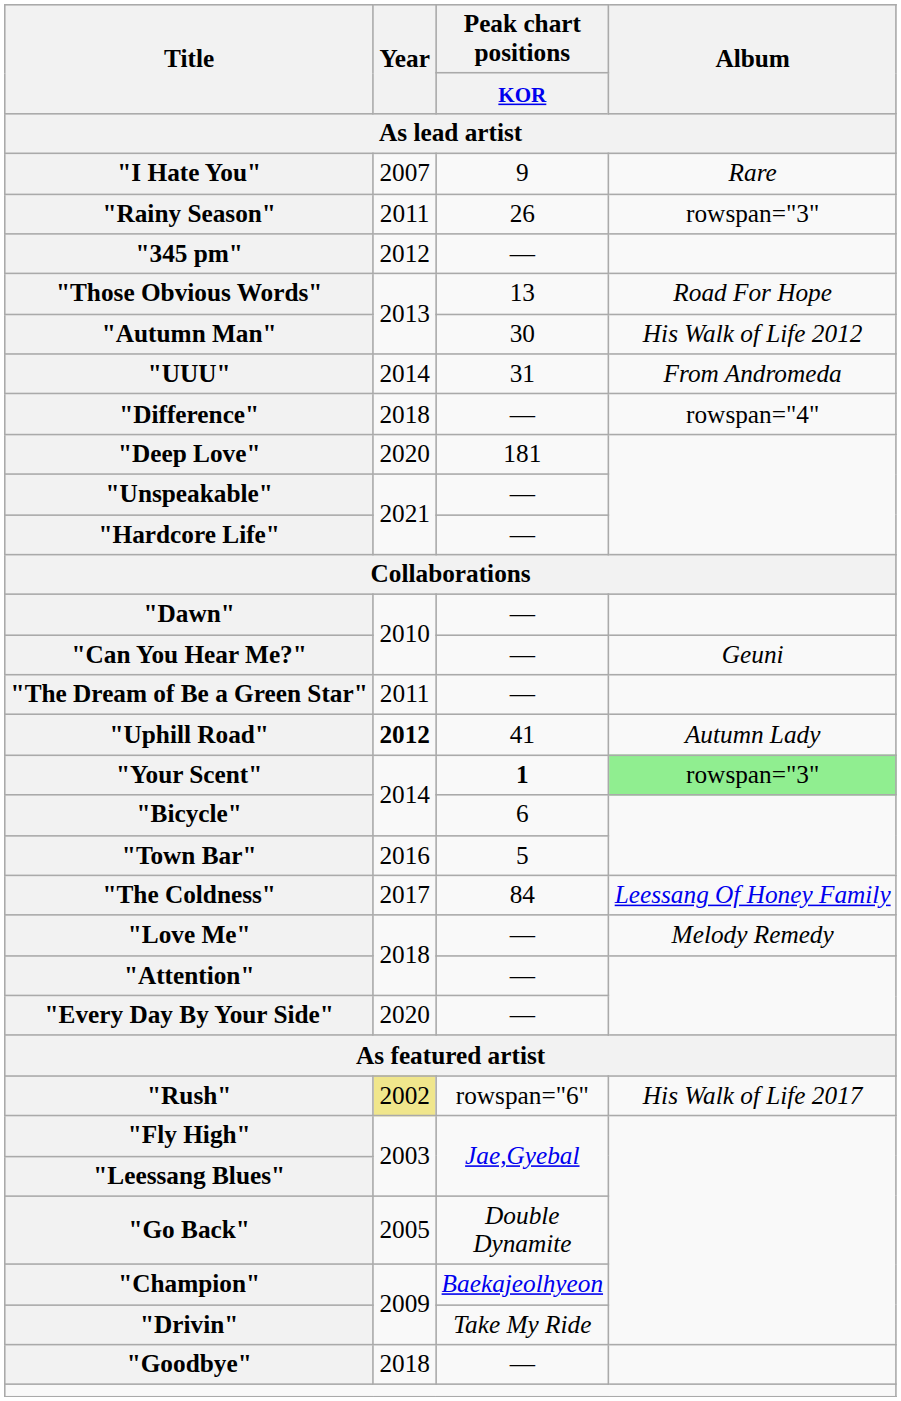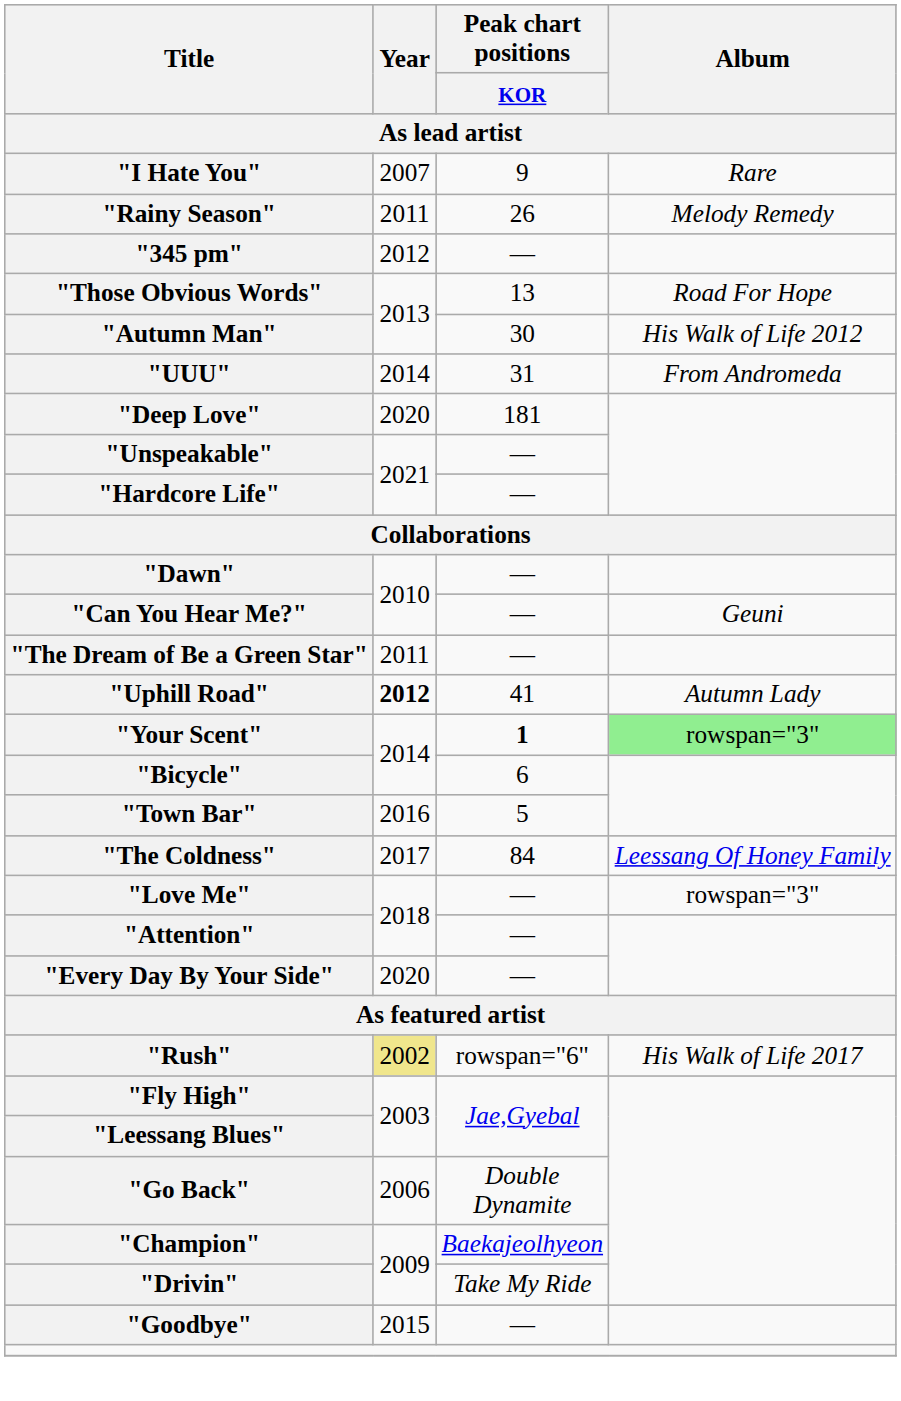"Rainy Season" | Album: rowspan="3" -> Melody Remedy
- row: "Difference" | 2018 | — | rowspan="4"
"Love Me" | Album: Melody Remedy -> rowspan="3"
"Go Back" | Year: 2005 -> 2006
"Goodbye" | Year: 2018 -> 2015
